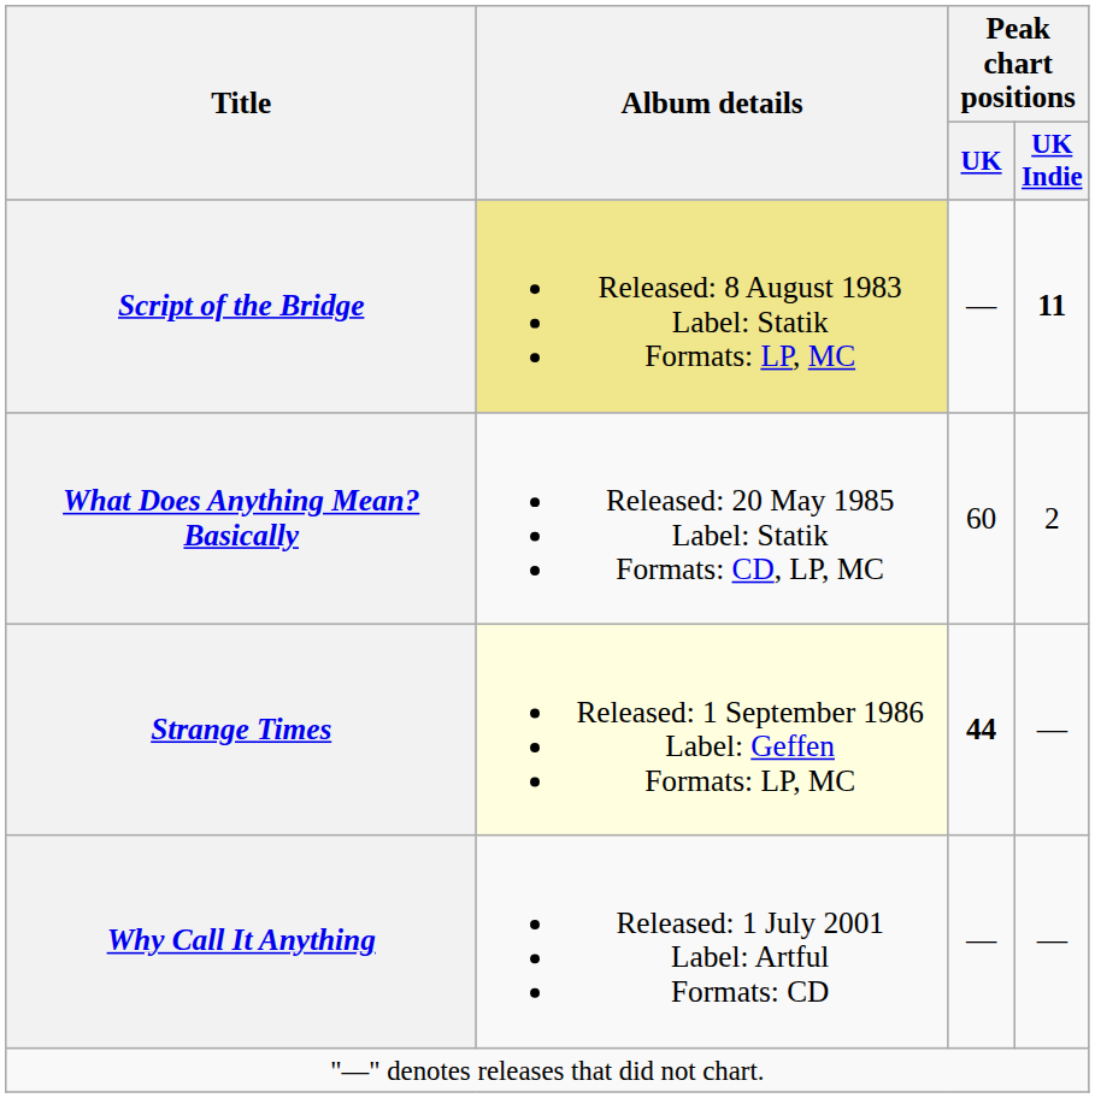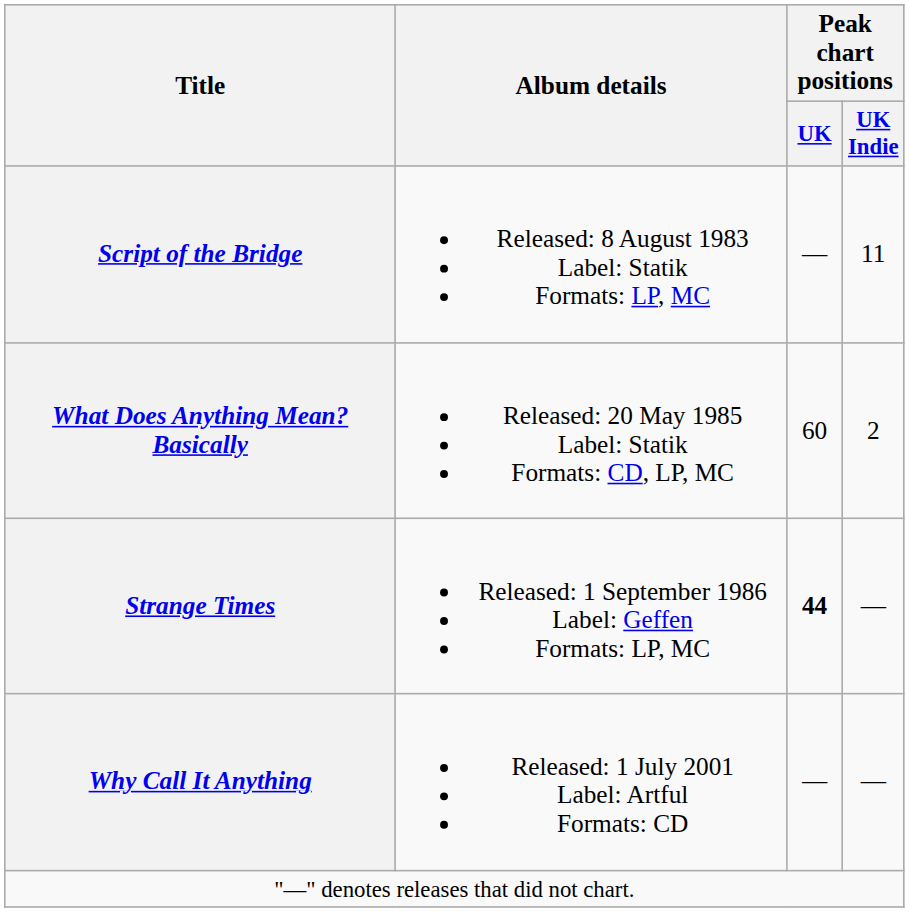Script of the Bridge | Album details: khaki background -> no background
Script of the Bridge | Peak chart positions / UK Indie: bold -> normal
Strange Times | Album details: lightyellow background -> no background
